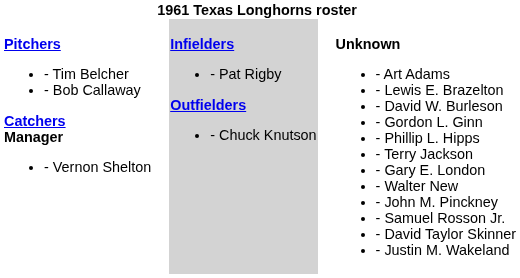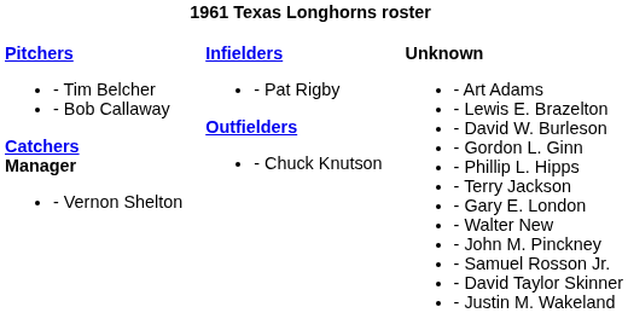row 2 | column 2: lightgrey background -> no background
